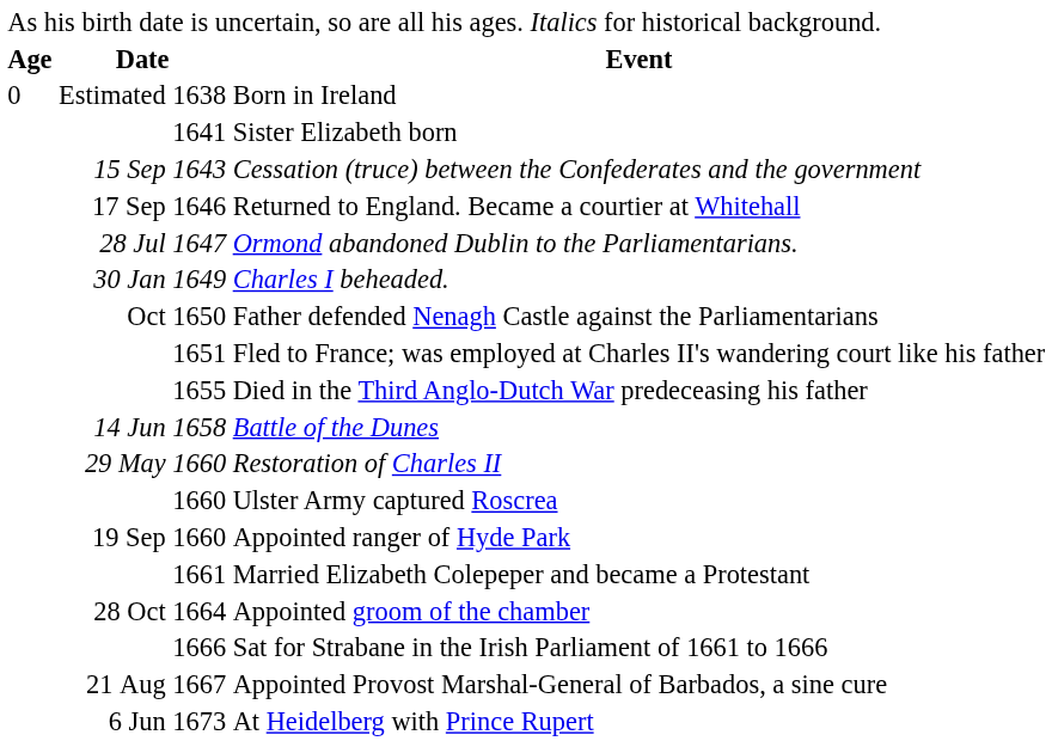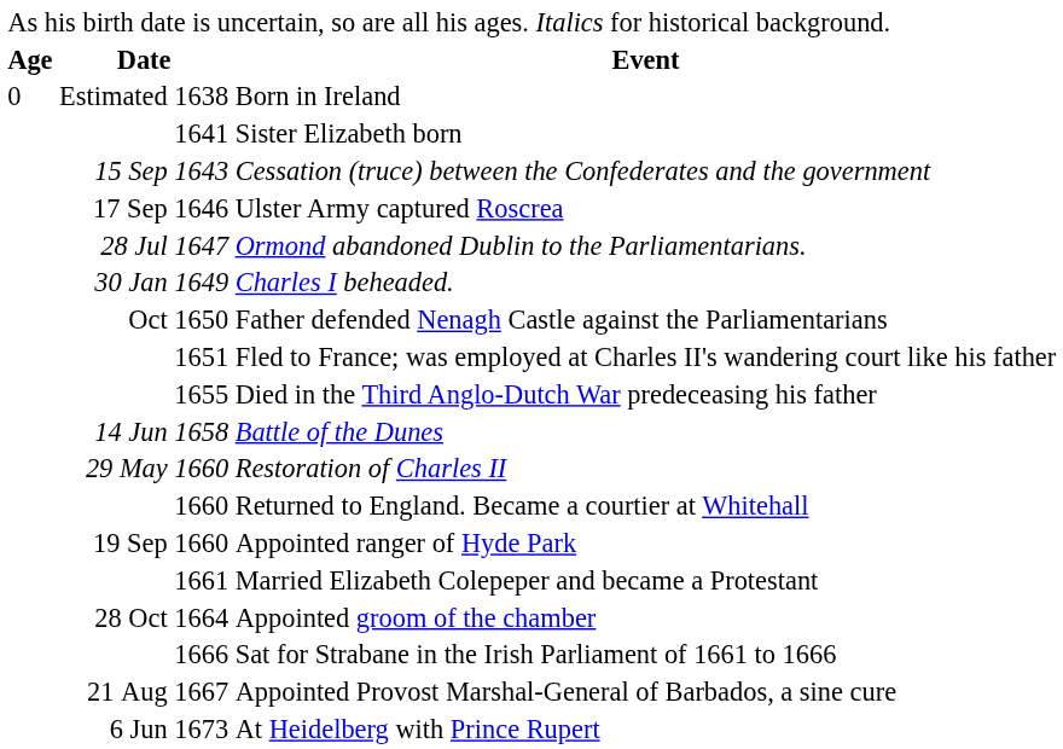17 Sep 1646 | column 3: Returned to England. Became a courtier at Whitehall -> Ulster Army captured Roscrea
1660 | column 3: Ulster Army captured Roscrea -> Returned to England. Became a courtier at Whitehall
